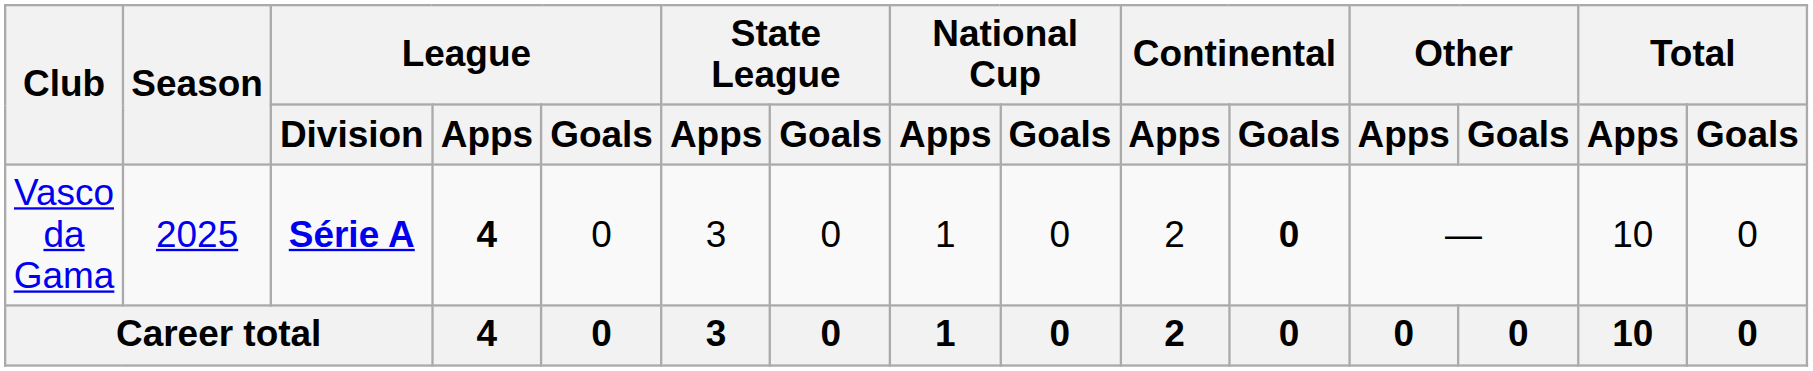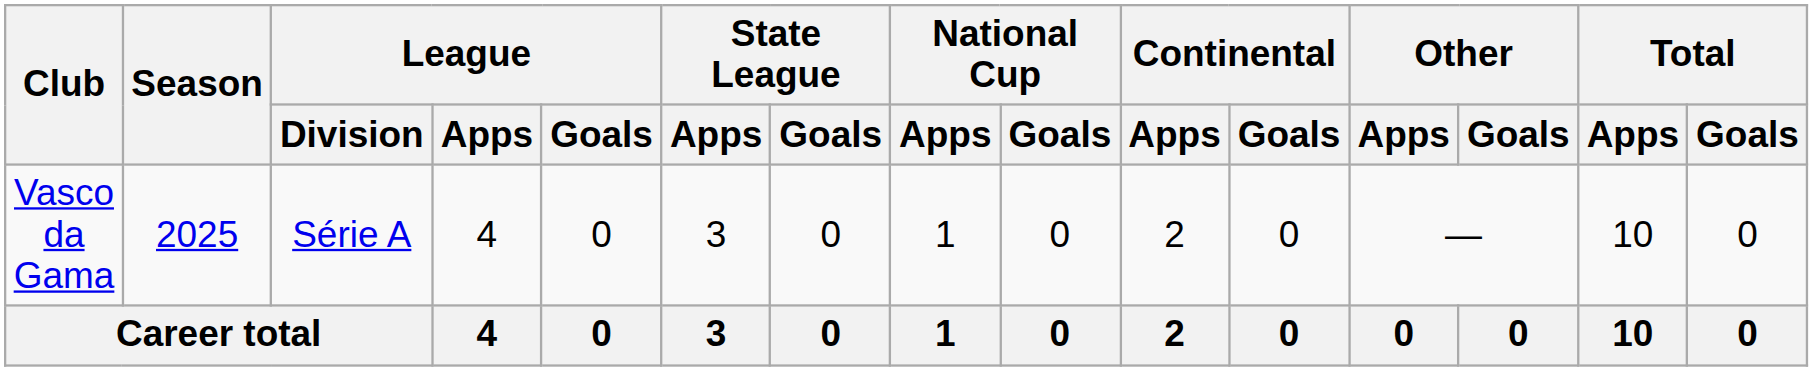Vasco da Gama | League / Division: bold -> normal
Vasco da Gama | League / Apps: bold -> normal
Vasco da Gama | Continental / Goals: bold -> normal
